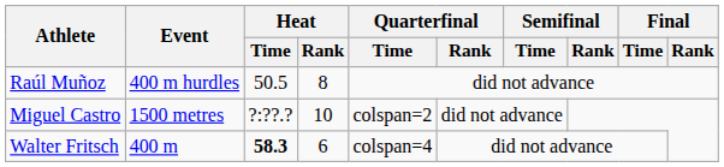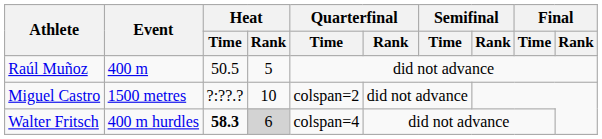Raúl Muñoz | Event: 400 m hurdles -> 400 m
Raúl Muñoz | Heat / Rank: 8 -> 5
Walter Fritsch | Event: 400 m -> 400 m hurdles
Walter Fritsch | Heat / Rank: no background -> lightgrey background
